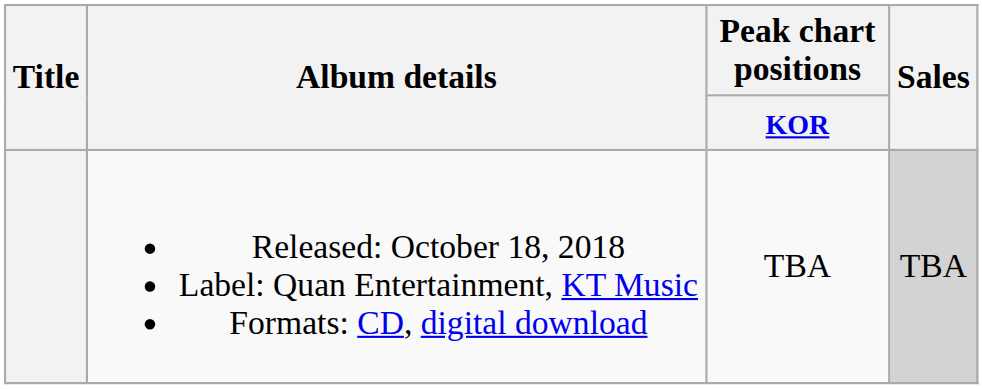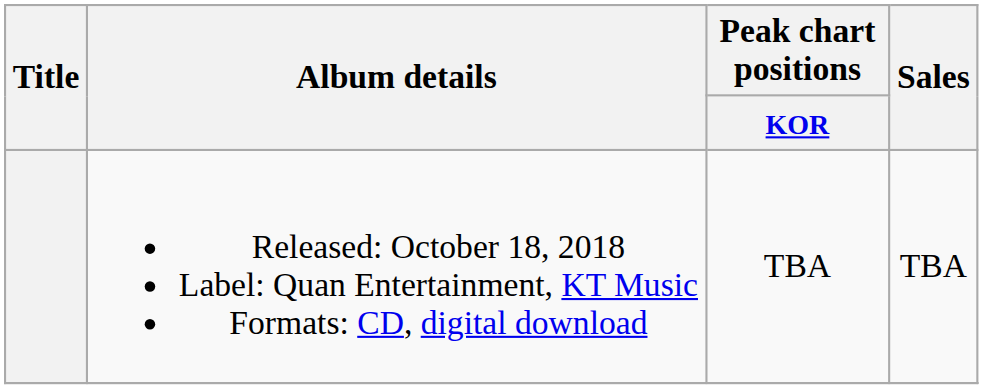row 3 | Sales: lightgrey background -> no background
